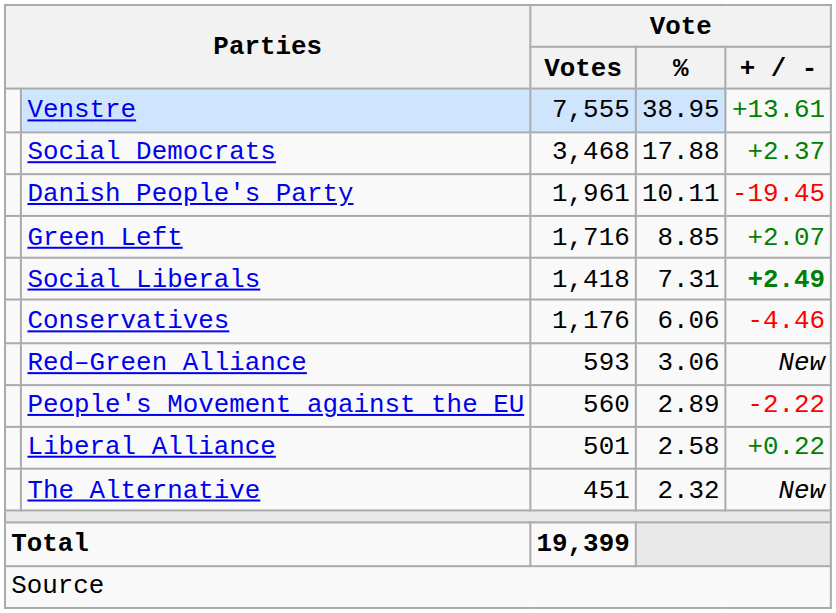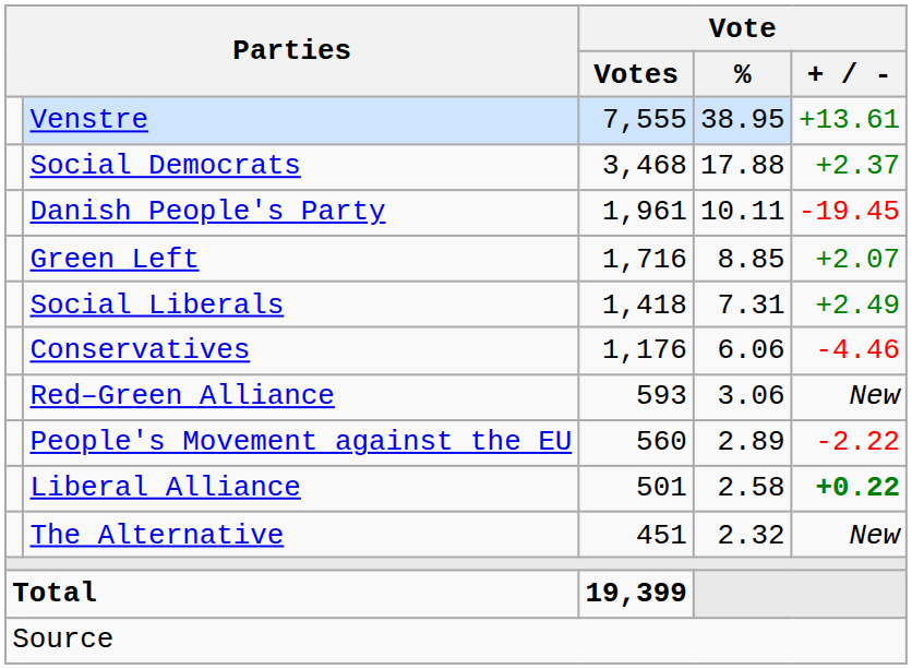Social Liberals | Vote / + / -: bold -> normal
Liberal Alliance | Vote / + / -: normal -> bold
